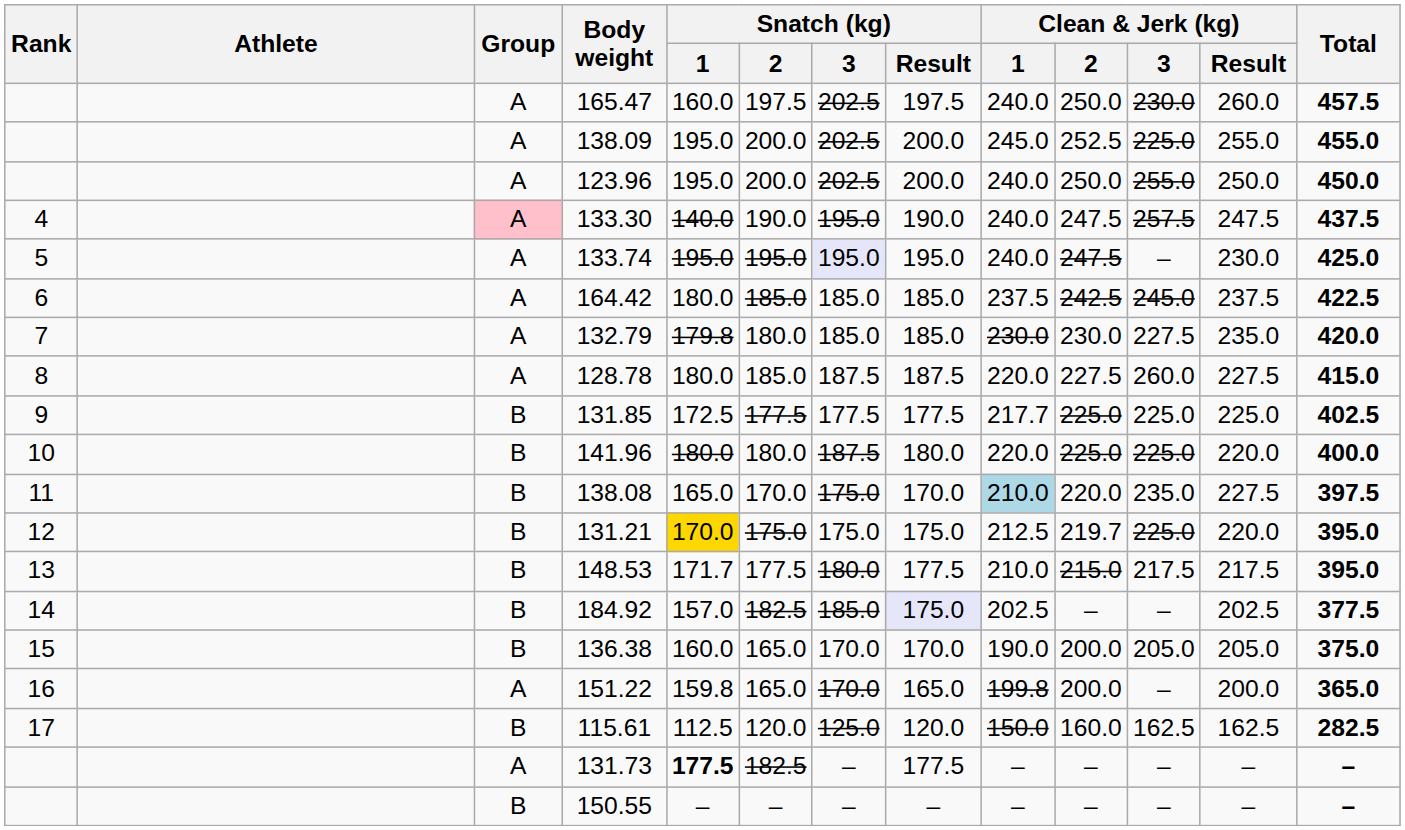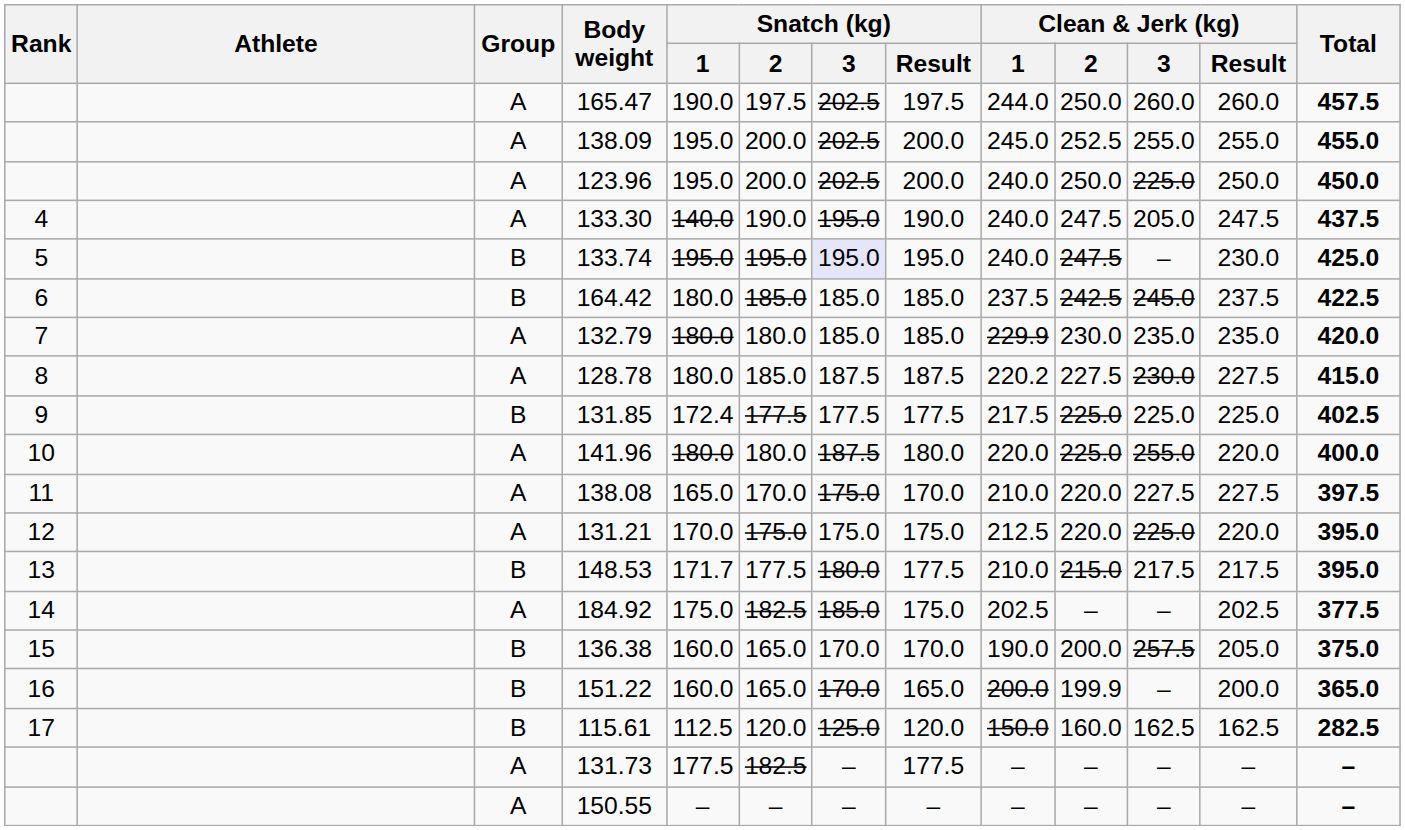165.47 | Snatch (kg) / 1: 160.0 -> 190.0
165.47 | Clean & Jerk (kg) / 1: 240.0 -> 244.0
165.47 | Clean & Jerk (kg) / 3: 230.0 -> 260.0
138.09 | Clean & Jerk (kg) / 3: 225.0 -> 255.0
123.96 | Clean & Jerk (kg) / 3: 255.0 -> 225.0
133.30 | Group: pink background -> no background
133.30 | Clean & Jerk (kg) / 3: 257.5 -> 205.0
133.74 | Group: A -> B
164.42 | Group: A -> B
132.79 | Snatch (kg) / 1: 179.8 -> 180.0
132.79 | Clean & Jerk (kg) / 1: 230.0 -> 229.9
132.79 | Clean & Jerk (kg) / 3: 227.5 -> 235.0
128.78 | Clean & Jerk (kg) / 1: 220.0 -> 220.2
128.78 | Clean & Jerk (kg) / 3: 260.0 -> 230.0
131.85 | Snatch (kg) / 1: 172.5 -> 172.4
131.85 | Clean & Jerk (kg) / 1: 217.7 -> 217.5
141.96 | Group: B -> A
141.96 | Clean & Jerk (kg) / 3: 225.0 -> 255.0
138.08 | Group: B -> A
138.08 | Clean & Jerk (kg) / 1: lightblue background -> no background
138.08 | Clean & Jerk (kg) / 3: 235.0 -> 227.5
131.21 | Group: B -> A
131.21 | Snatch (kg) / 1: gold background -> no background
131.21 | Clean & Jerk (kg) / 2: 219.7 -> 220.0
184.92 | Group: B -> A
184.92 | Snatch (kg) / 1: 157.0 -> 175.0
184.92 | Snatch (kg) / Result: lavender background -> no background
136.38 | Clean & Jerk (kg) / 3: 205.0 -> 257.5
151.22 | Group: A -> B
151.22 | Snatch (kg) / 1: 159.8 -> 160.0
151.22 | Clean & Jerk (kg) / 1: 199.8 -> 200.0
151.22 | Clean & Jerk (kg) / 2: 200.0 -> 199.9
131.73 | Snatch (kg) / 1: bold -> normal
150.55 | Group: B -> A
